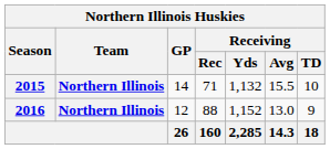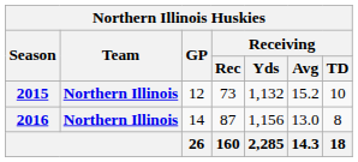2015 | GP: 14 -> 12
2015 | Receiving / Rec: 71 -> 73
2015 | Receiving / Avg: 15.5 -> 15.2
2016 | GP: 12 -> 14
2016 | Receiving / Rec: 88 -> 87
2016 | Receiving / Yds: 1,152 -> 1,156
2016 | Receiving / TD: 9 -> 8
